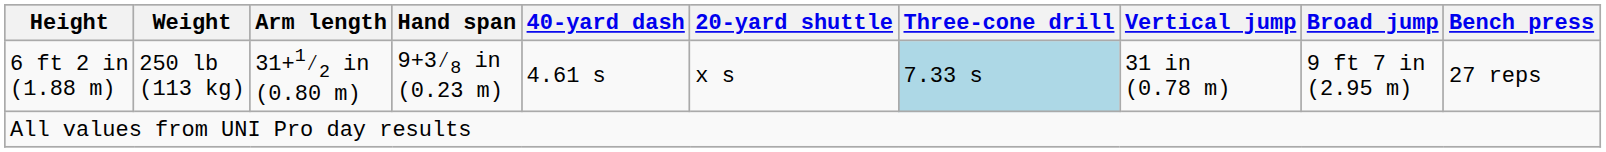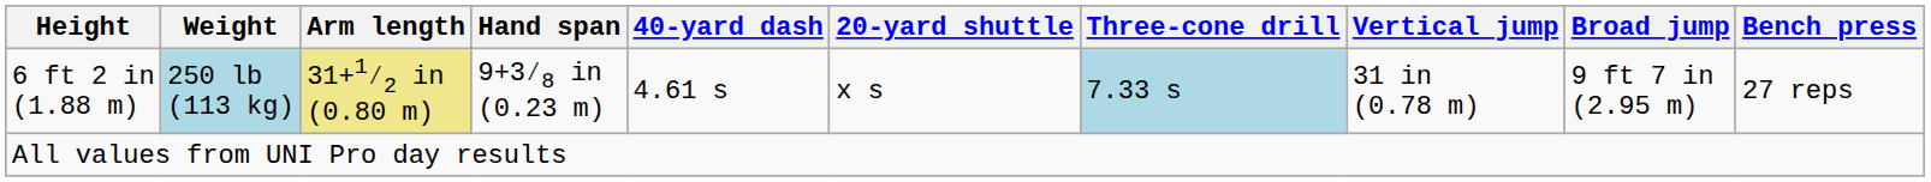6 ft 2 in (1.88 m) | Weight: no background -> lightblue background
6 ft 2 in (1.88 m) | Arm length: no background -> khaki background
